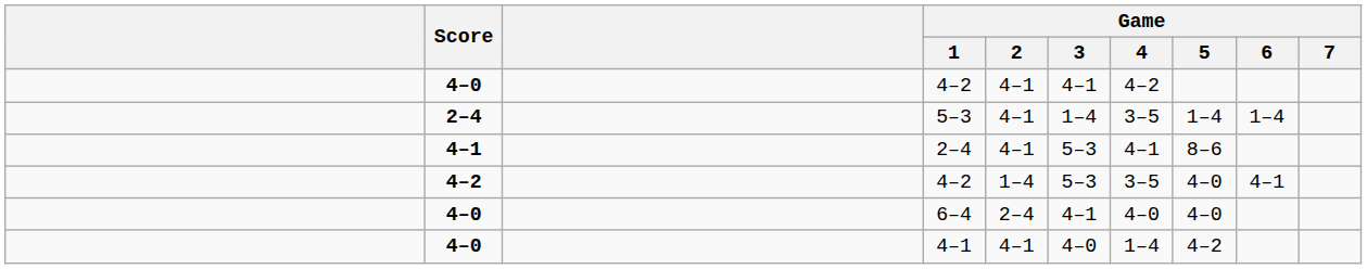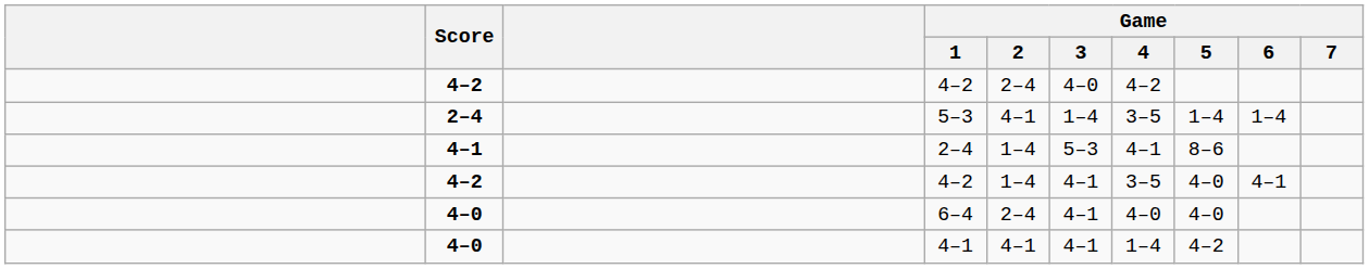row 3 | Score: 4–0 -> 4–2
row 3 | Game / 2: 4–1 -> 2–4
row 3 | Game / 3: 4–1 -> 4–0
row 5 | Game / 2: 4–1 -> 1–4
row 6 | Game / 3: 5–3 -> 4–1
row 8 | Game / 3: 4–0 -> 4–1
